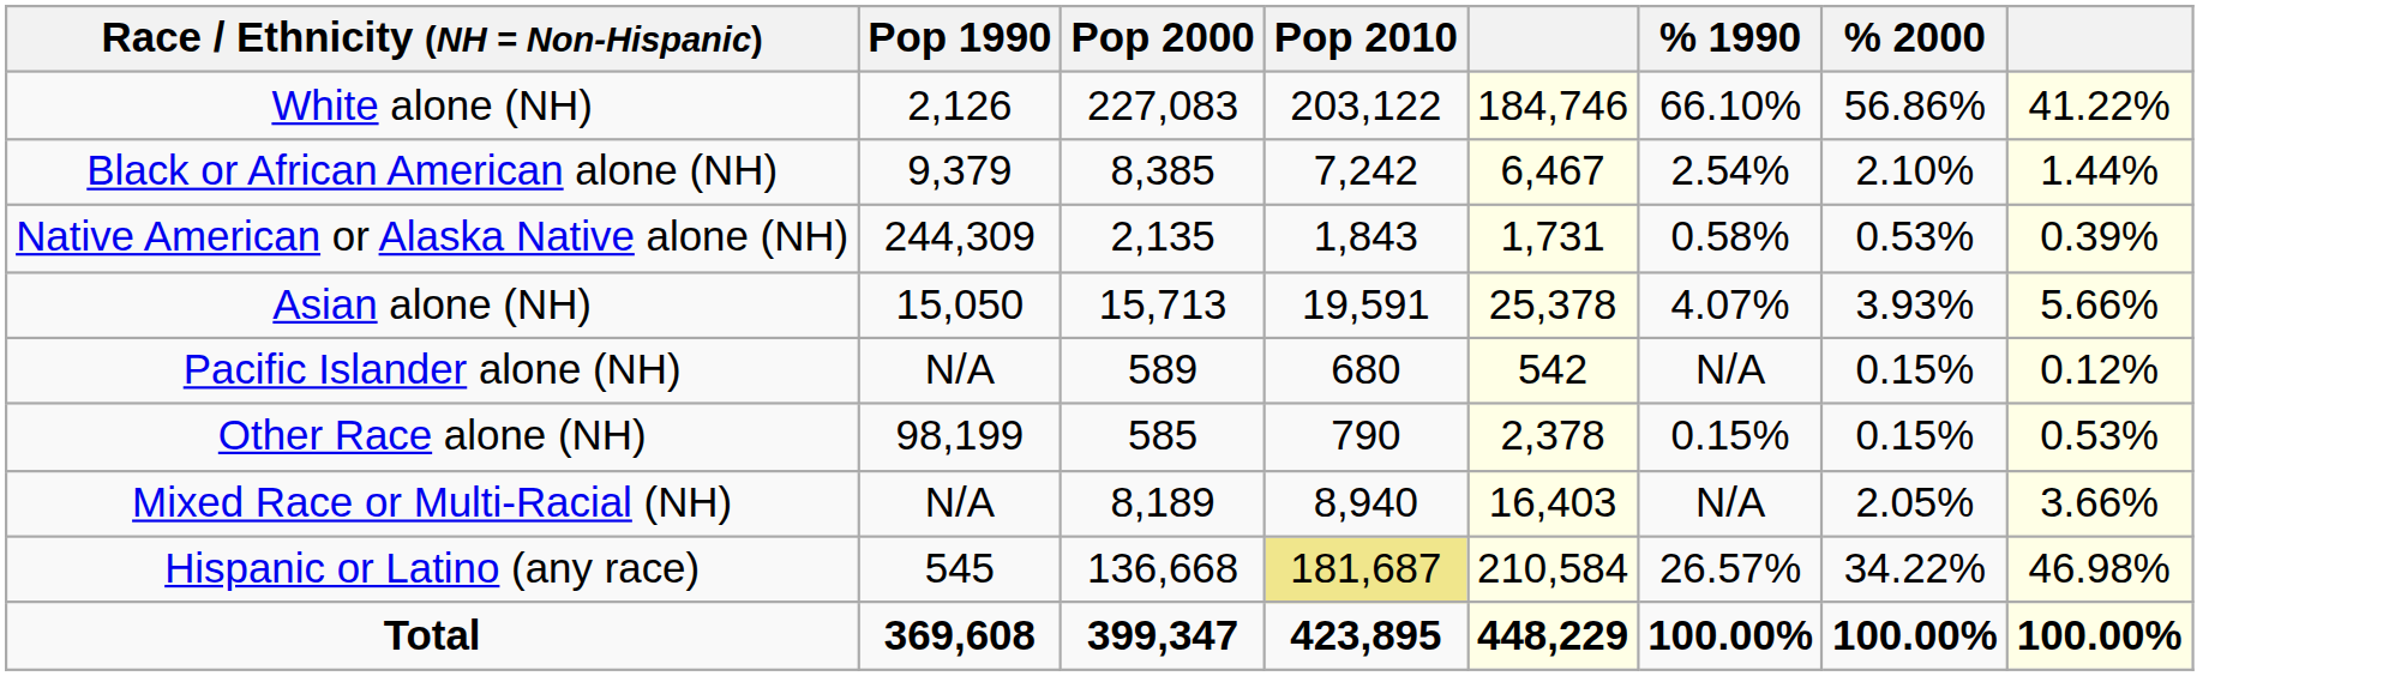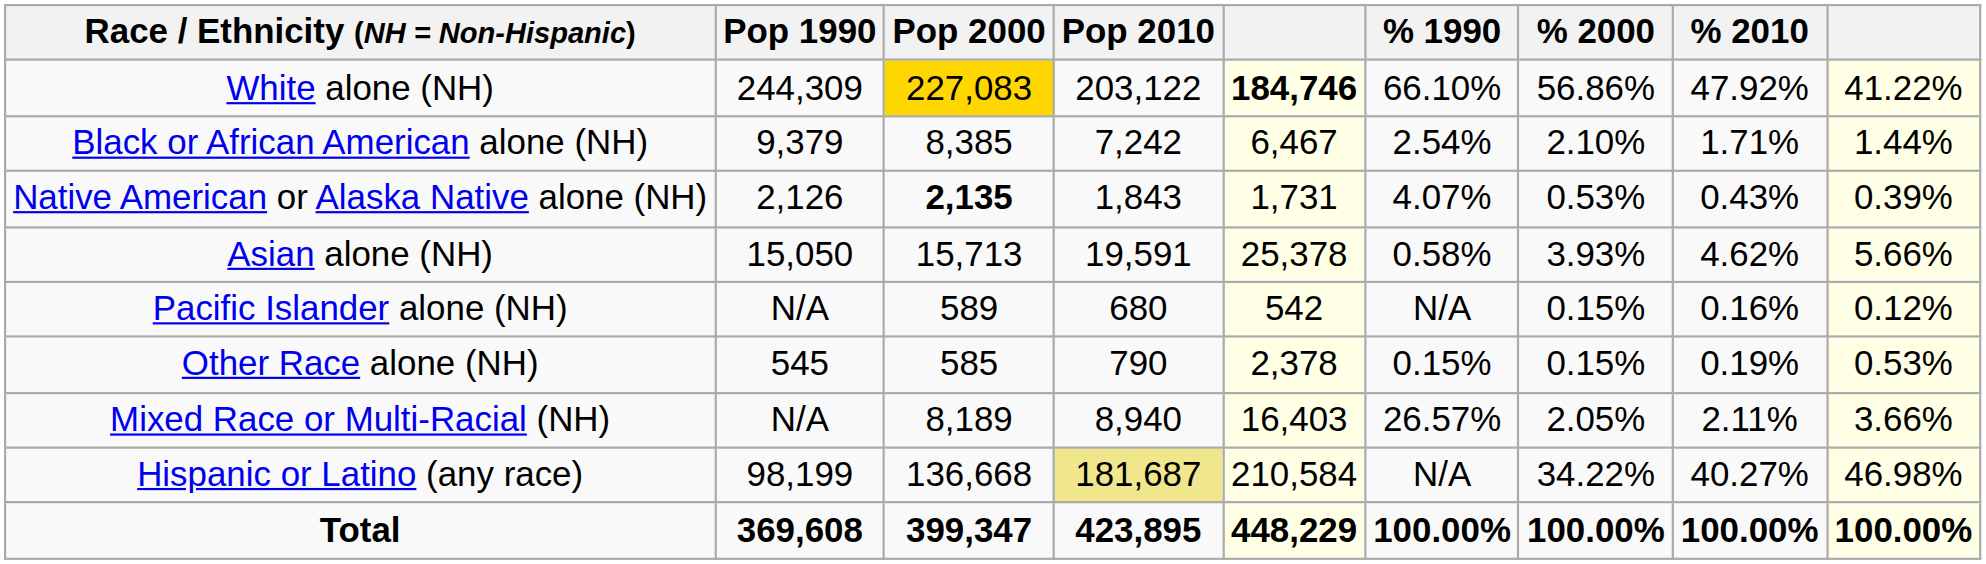+ column: % 2010 | 47.92% | 1.71% | 0.43% | 4.62% | 0.16% | 0.19% | 2.11% | 40.27% | 100.00%
White alone (NH) | Pop 1990: 2,126 -> 244,309
White alone (NH) | Pop 2000: no background -> gold background
White alone (NH) | column 5: normal -> bold
Native American or Alaska Native alone (NH) | Pop 1990: 244,309 -> 2,126
Native American or Alaska Native alone (NH) | Pop 2000: normal -> bold
Native American or Alaska Native alone (NH) | % 1990: 0.58% -> 4.07%
Asian alone (NH) | % 1990: 4.07% -> 0.58%
Other Race alone (NH) | Pop 1990: 98,199 -> 545
Mixed Race or Multi-Racial (NH) | % 1990: N/A -> 26.57%
Hispanic or Latino (any race) | Pop 1990: 545 -> 98,199
Hispanic or Latino (any race) | % 1990: 26.57% -> N/A
